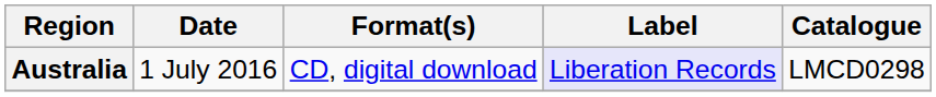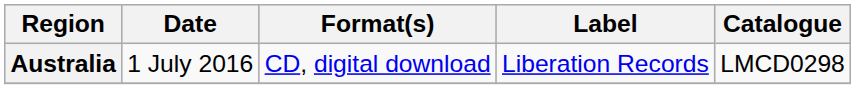Australia | Label: lavender background -> no background
